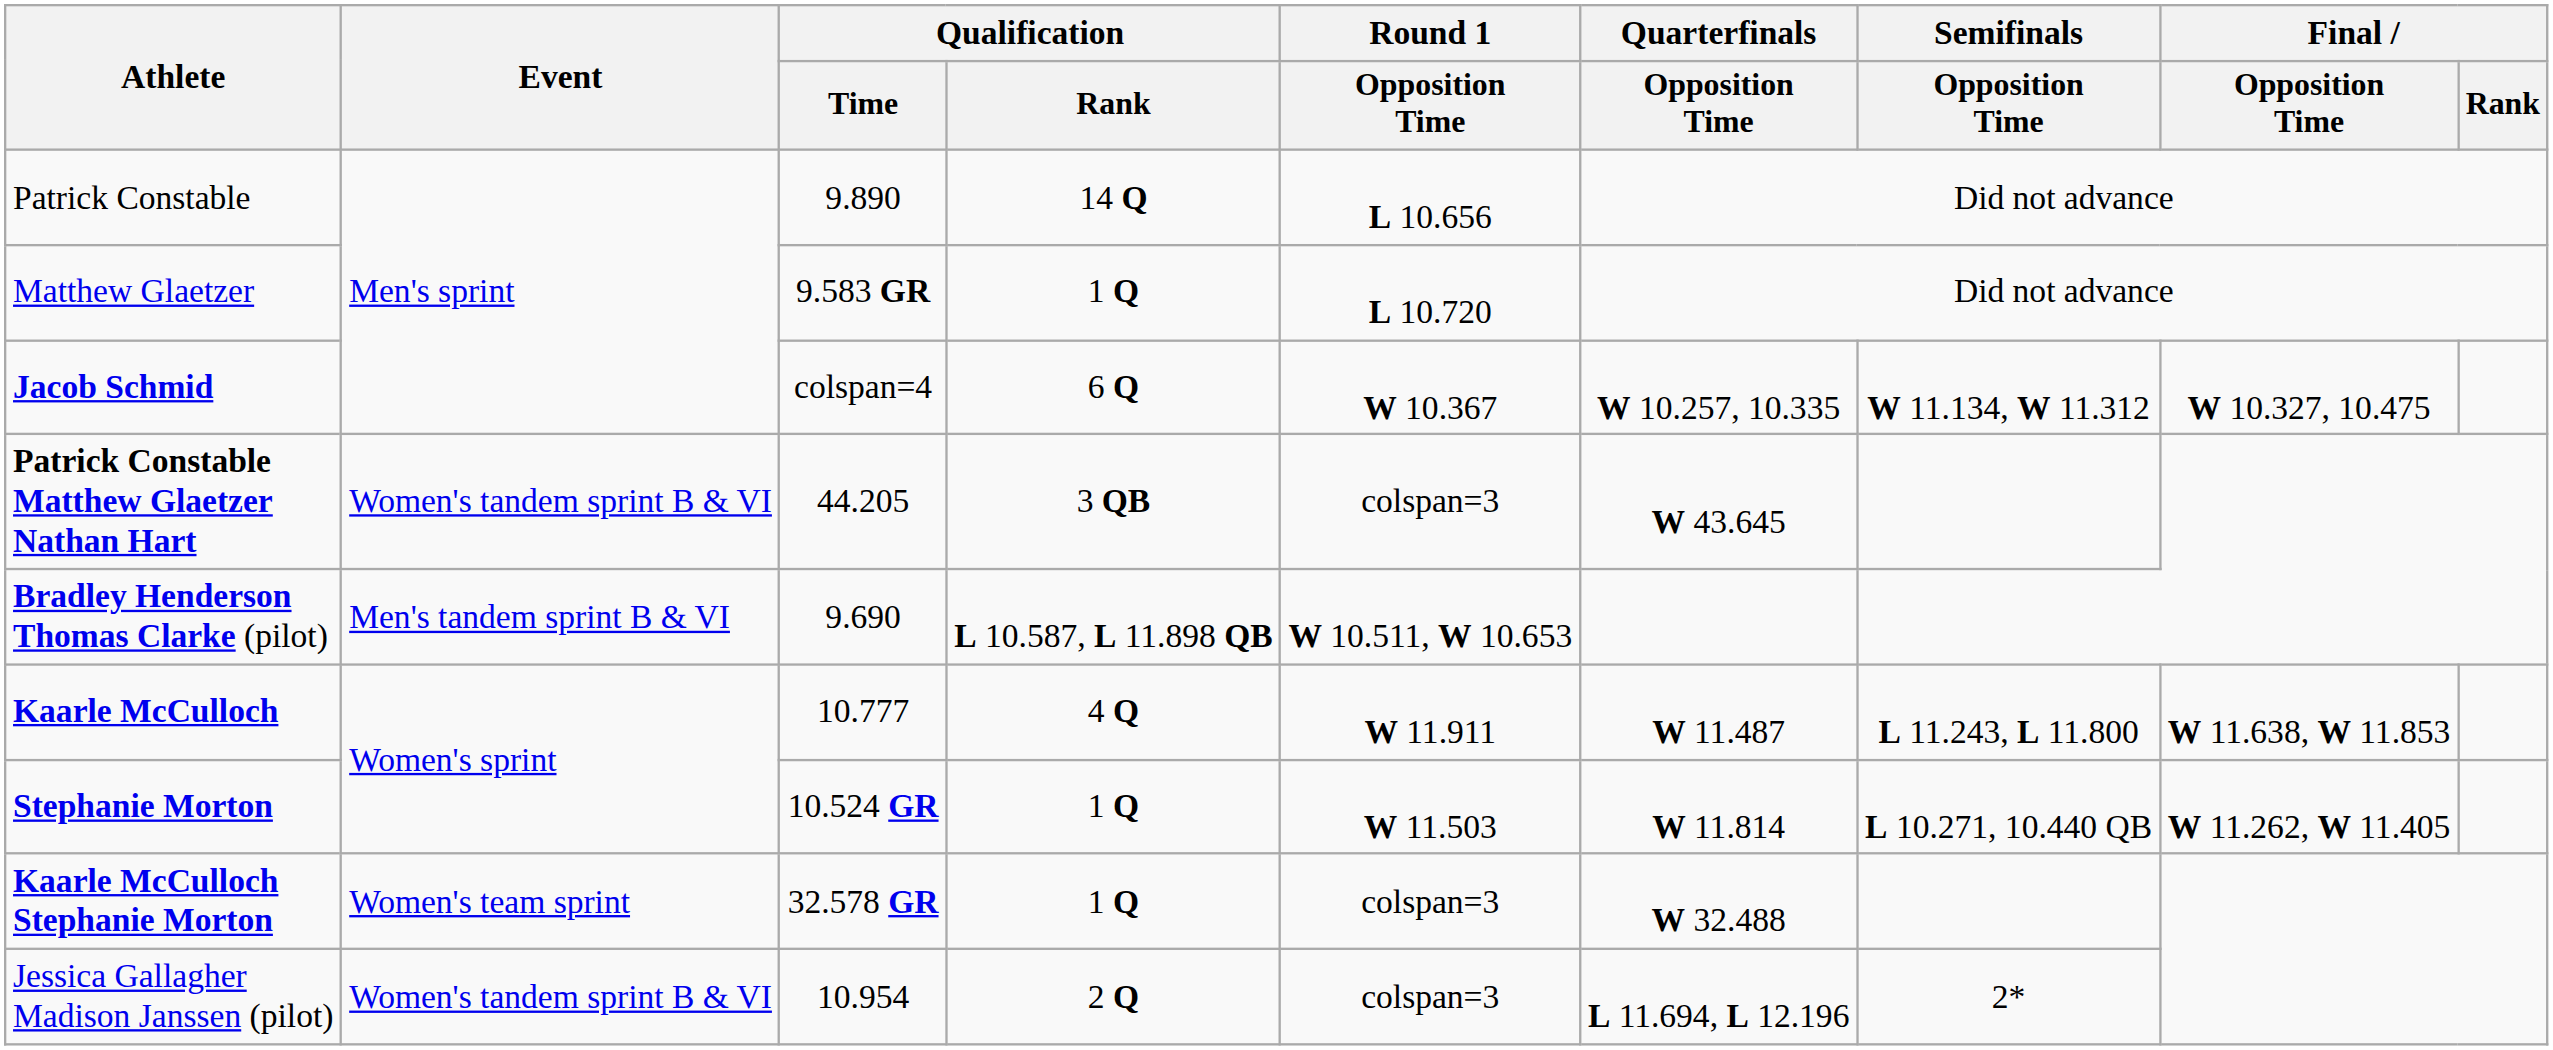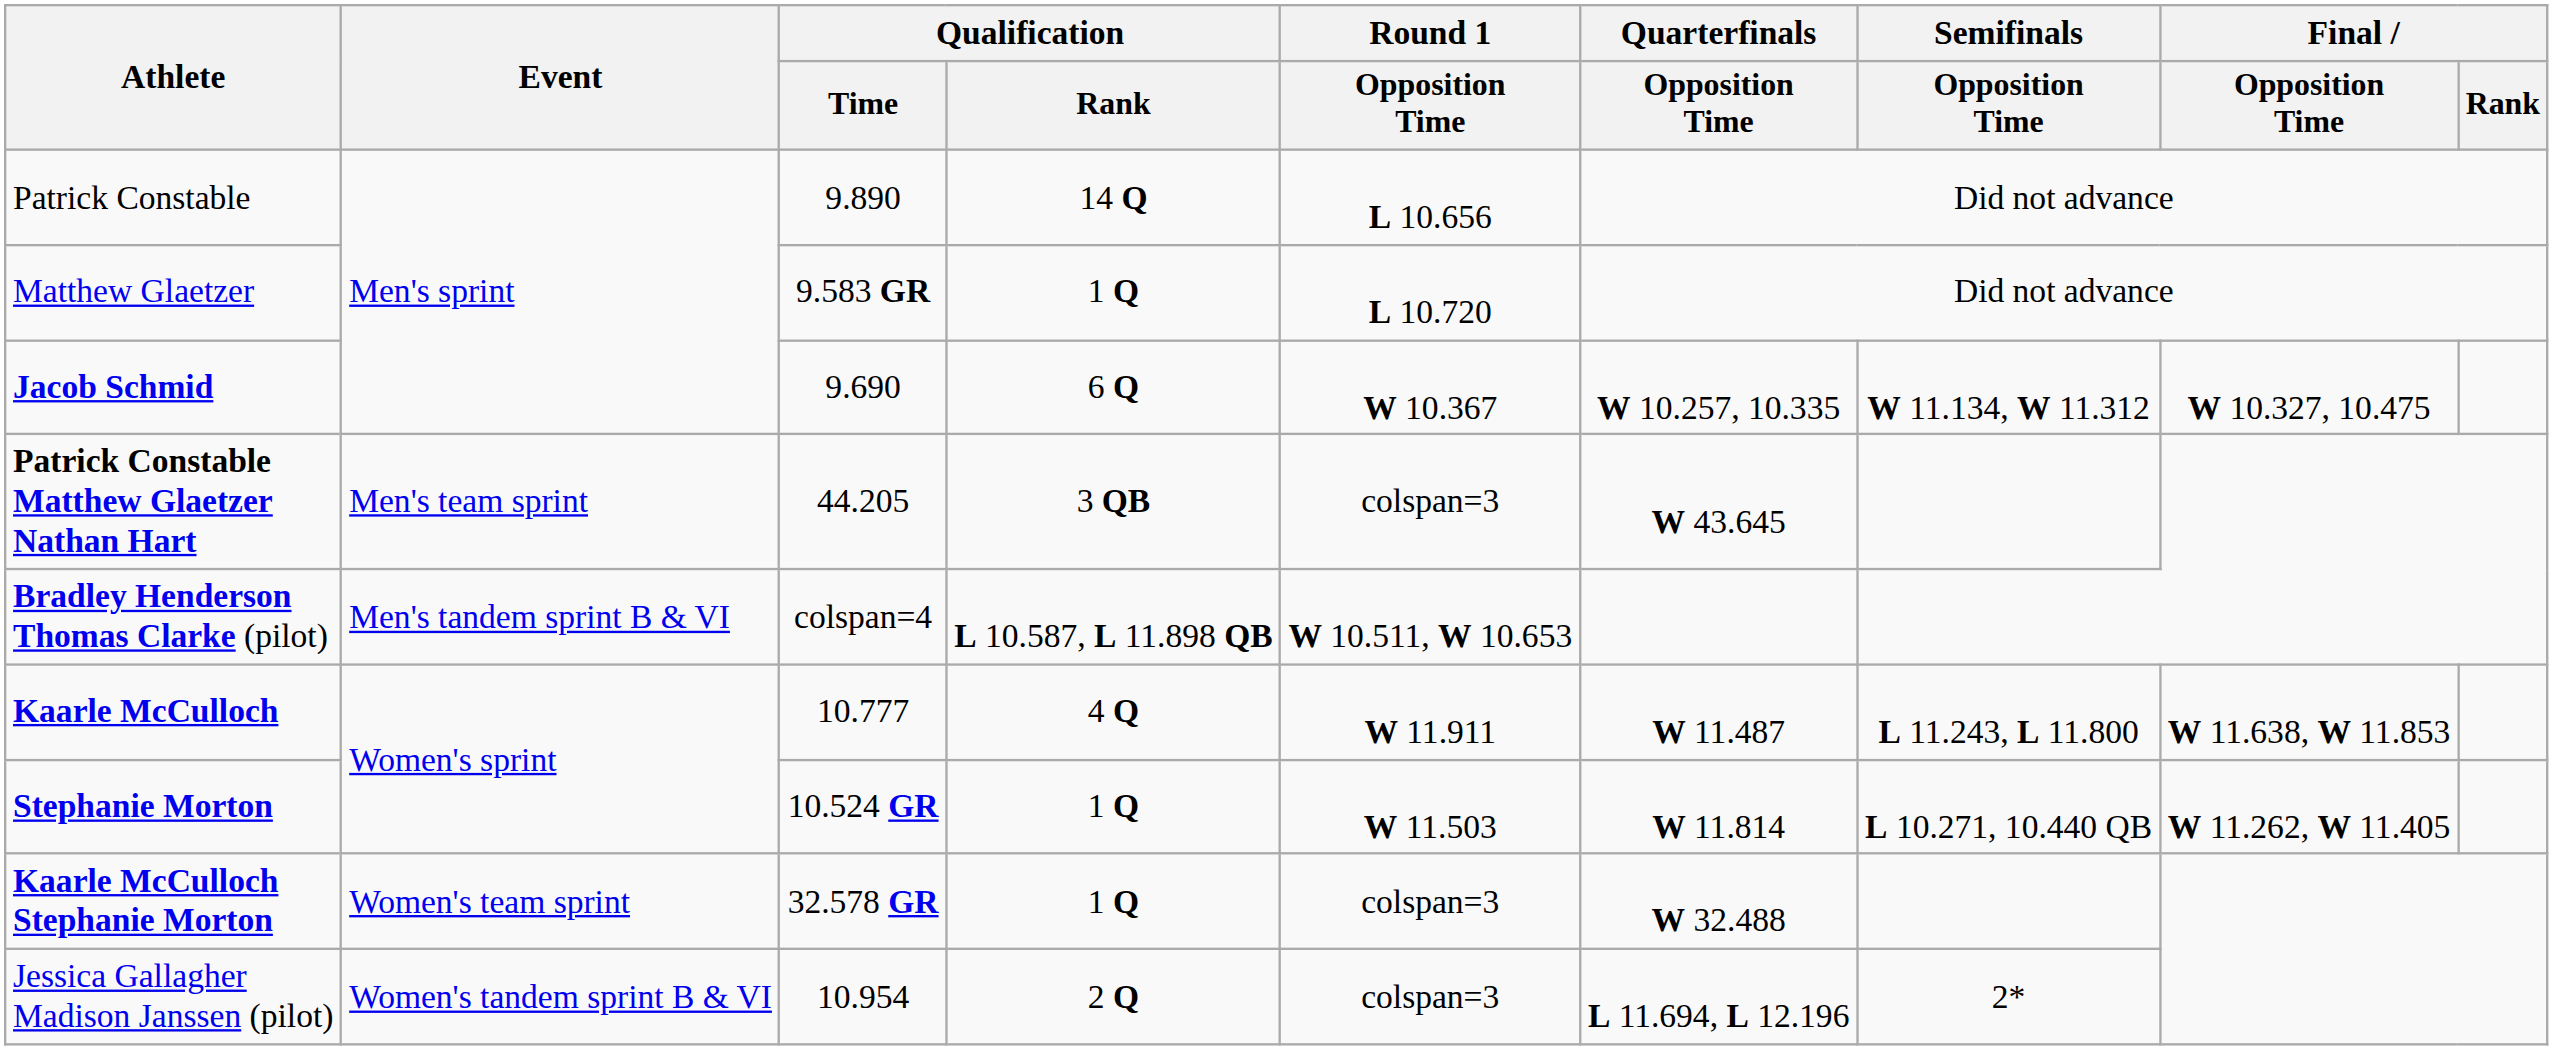Jacob Schmid | Qualification / Time: colspan=4 -> 9.690
Patrick Constable Matthew Glaetzer Nathan Hart | Event: Women's tandem sprint B & VI -> Men's team sprint
Bradley Henderson Thomas Clarke (pilot) | Qualification / Time: 9.690 -> colspan=4
